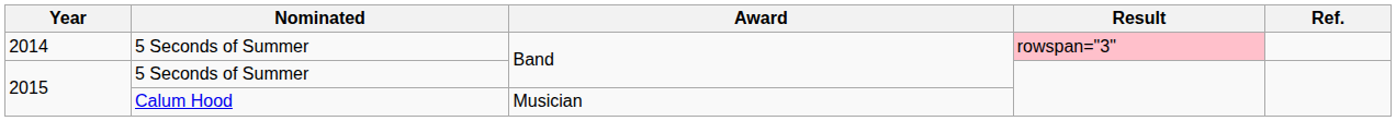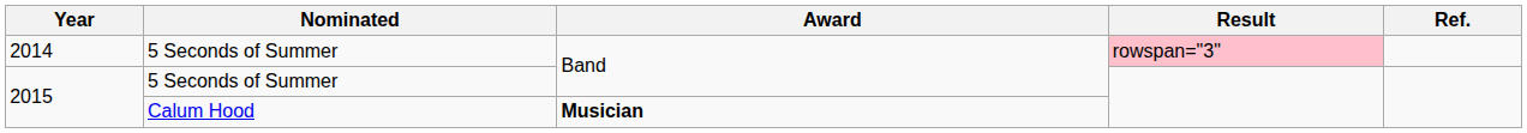2015 / Calum Hood | Award: normal -> bold
